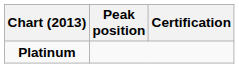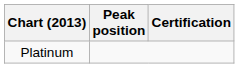Platinum | Chart (2013): bold -> normal
